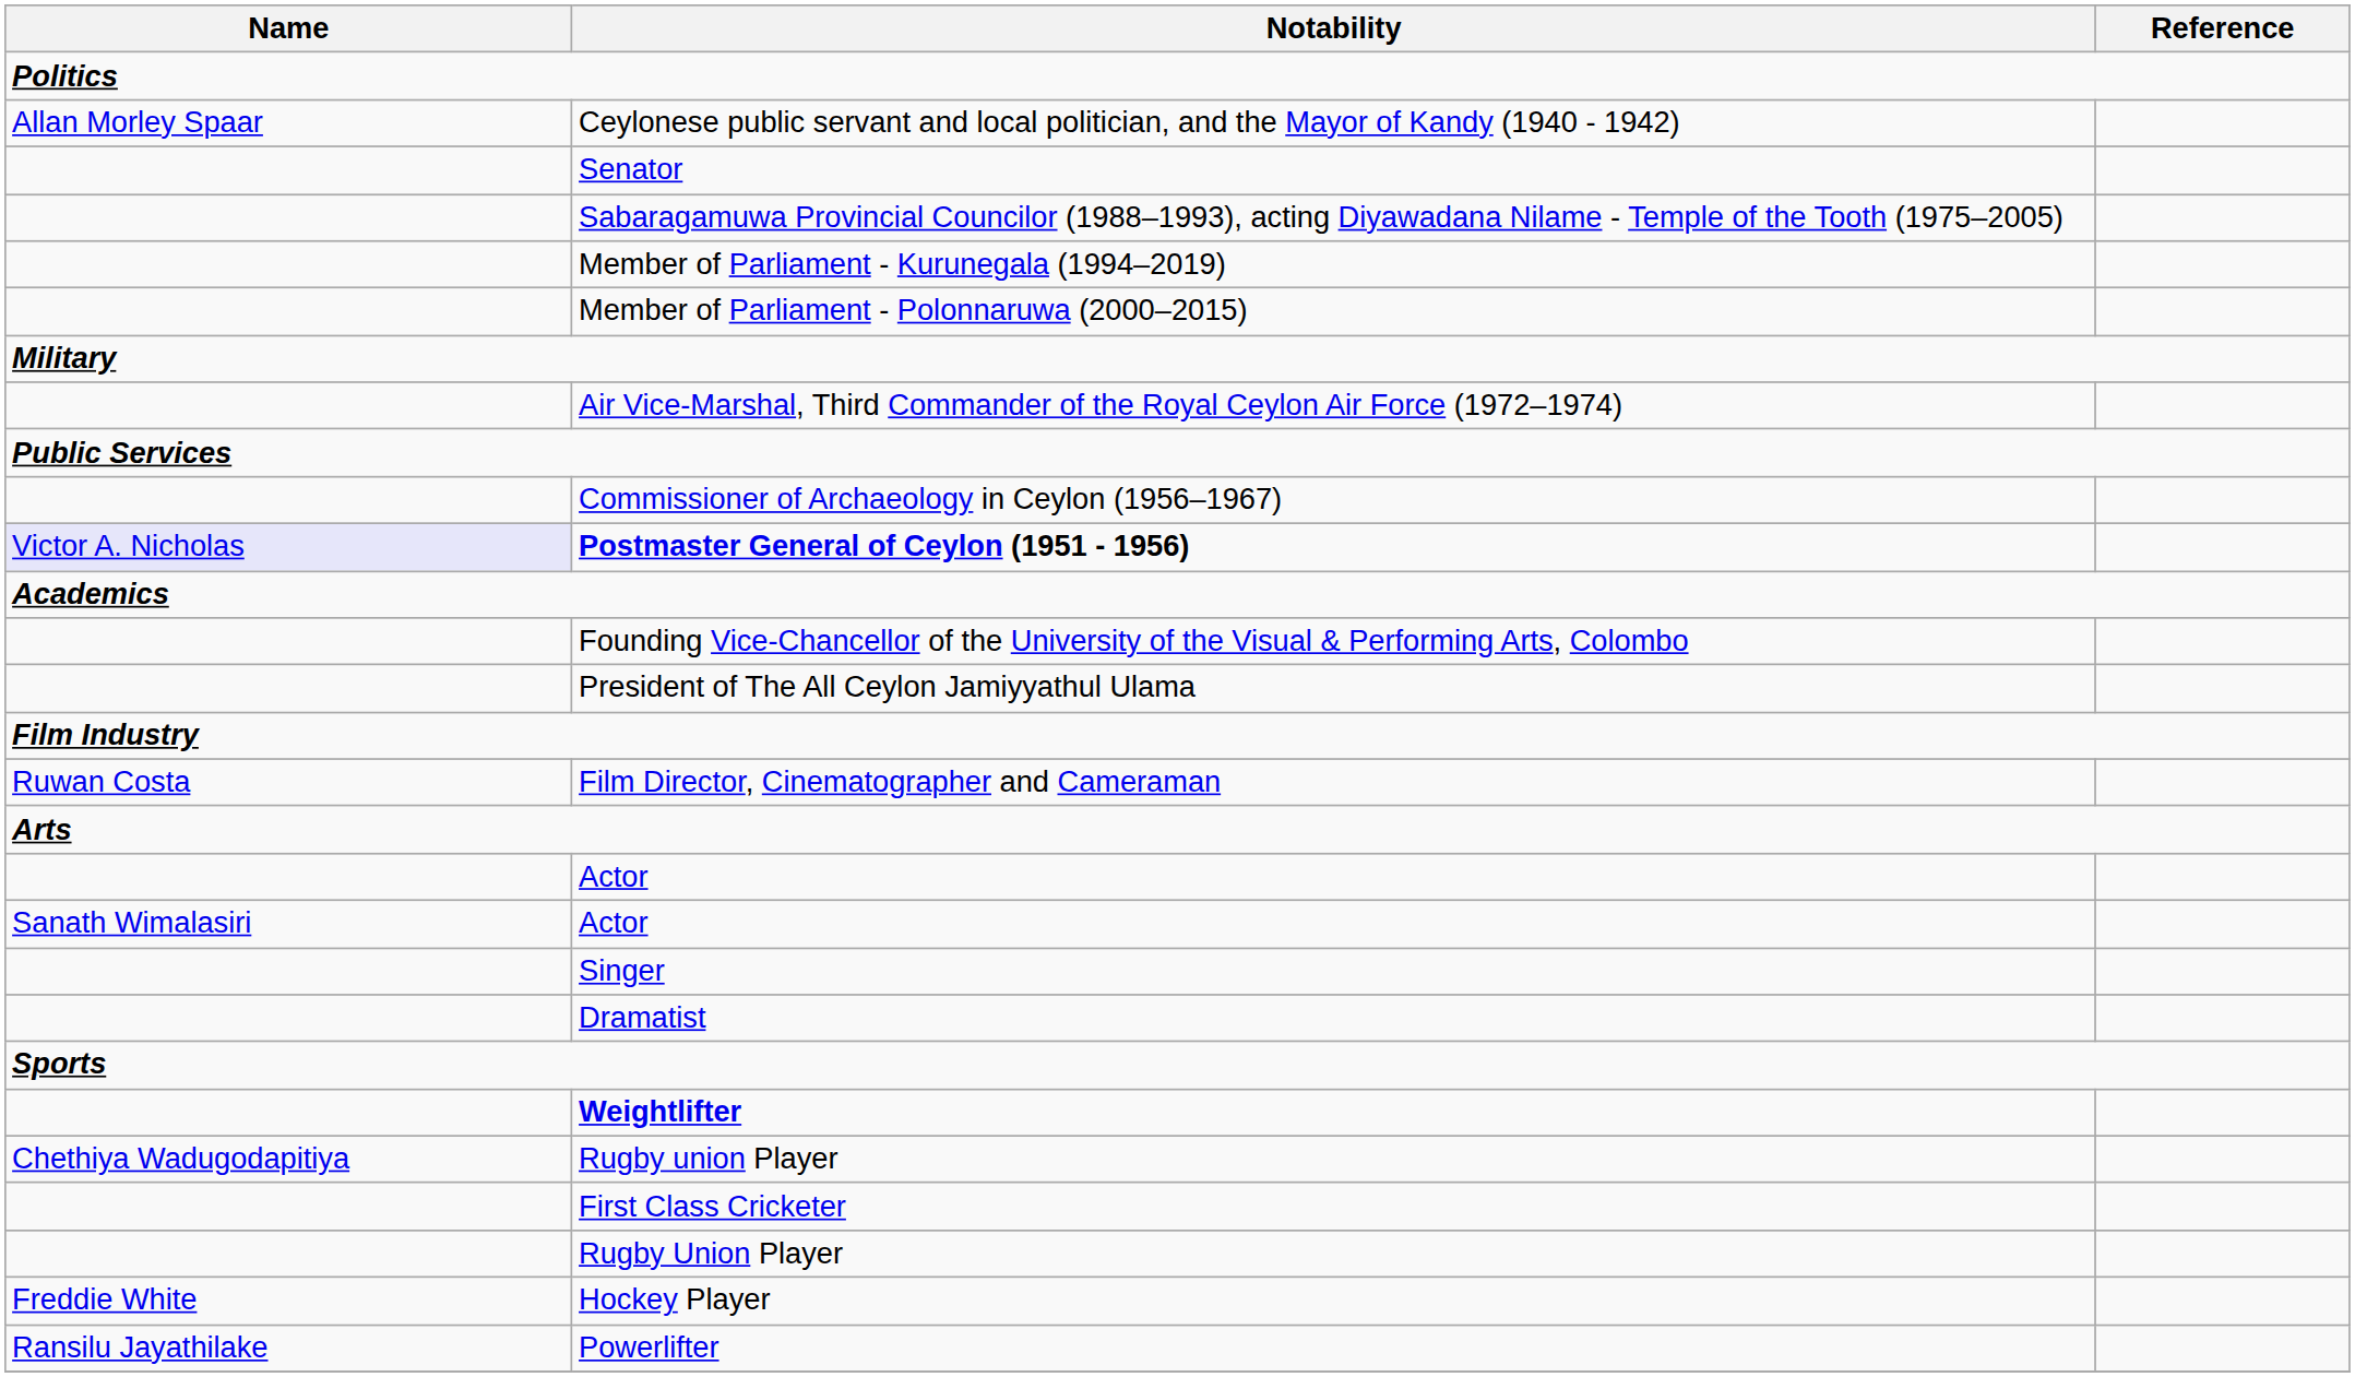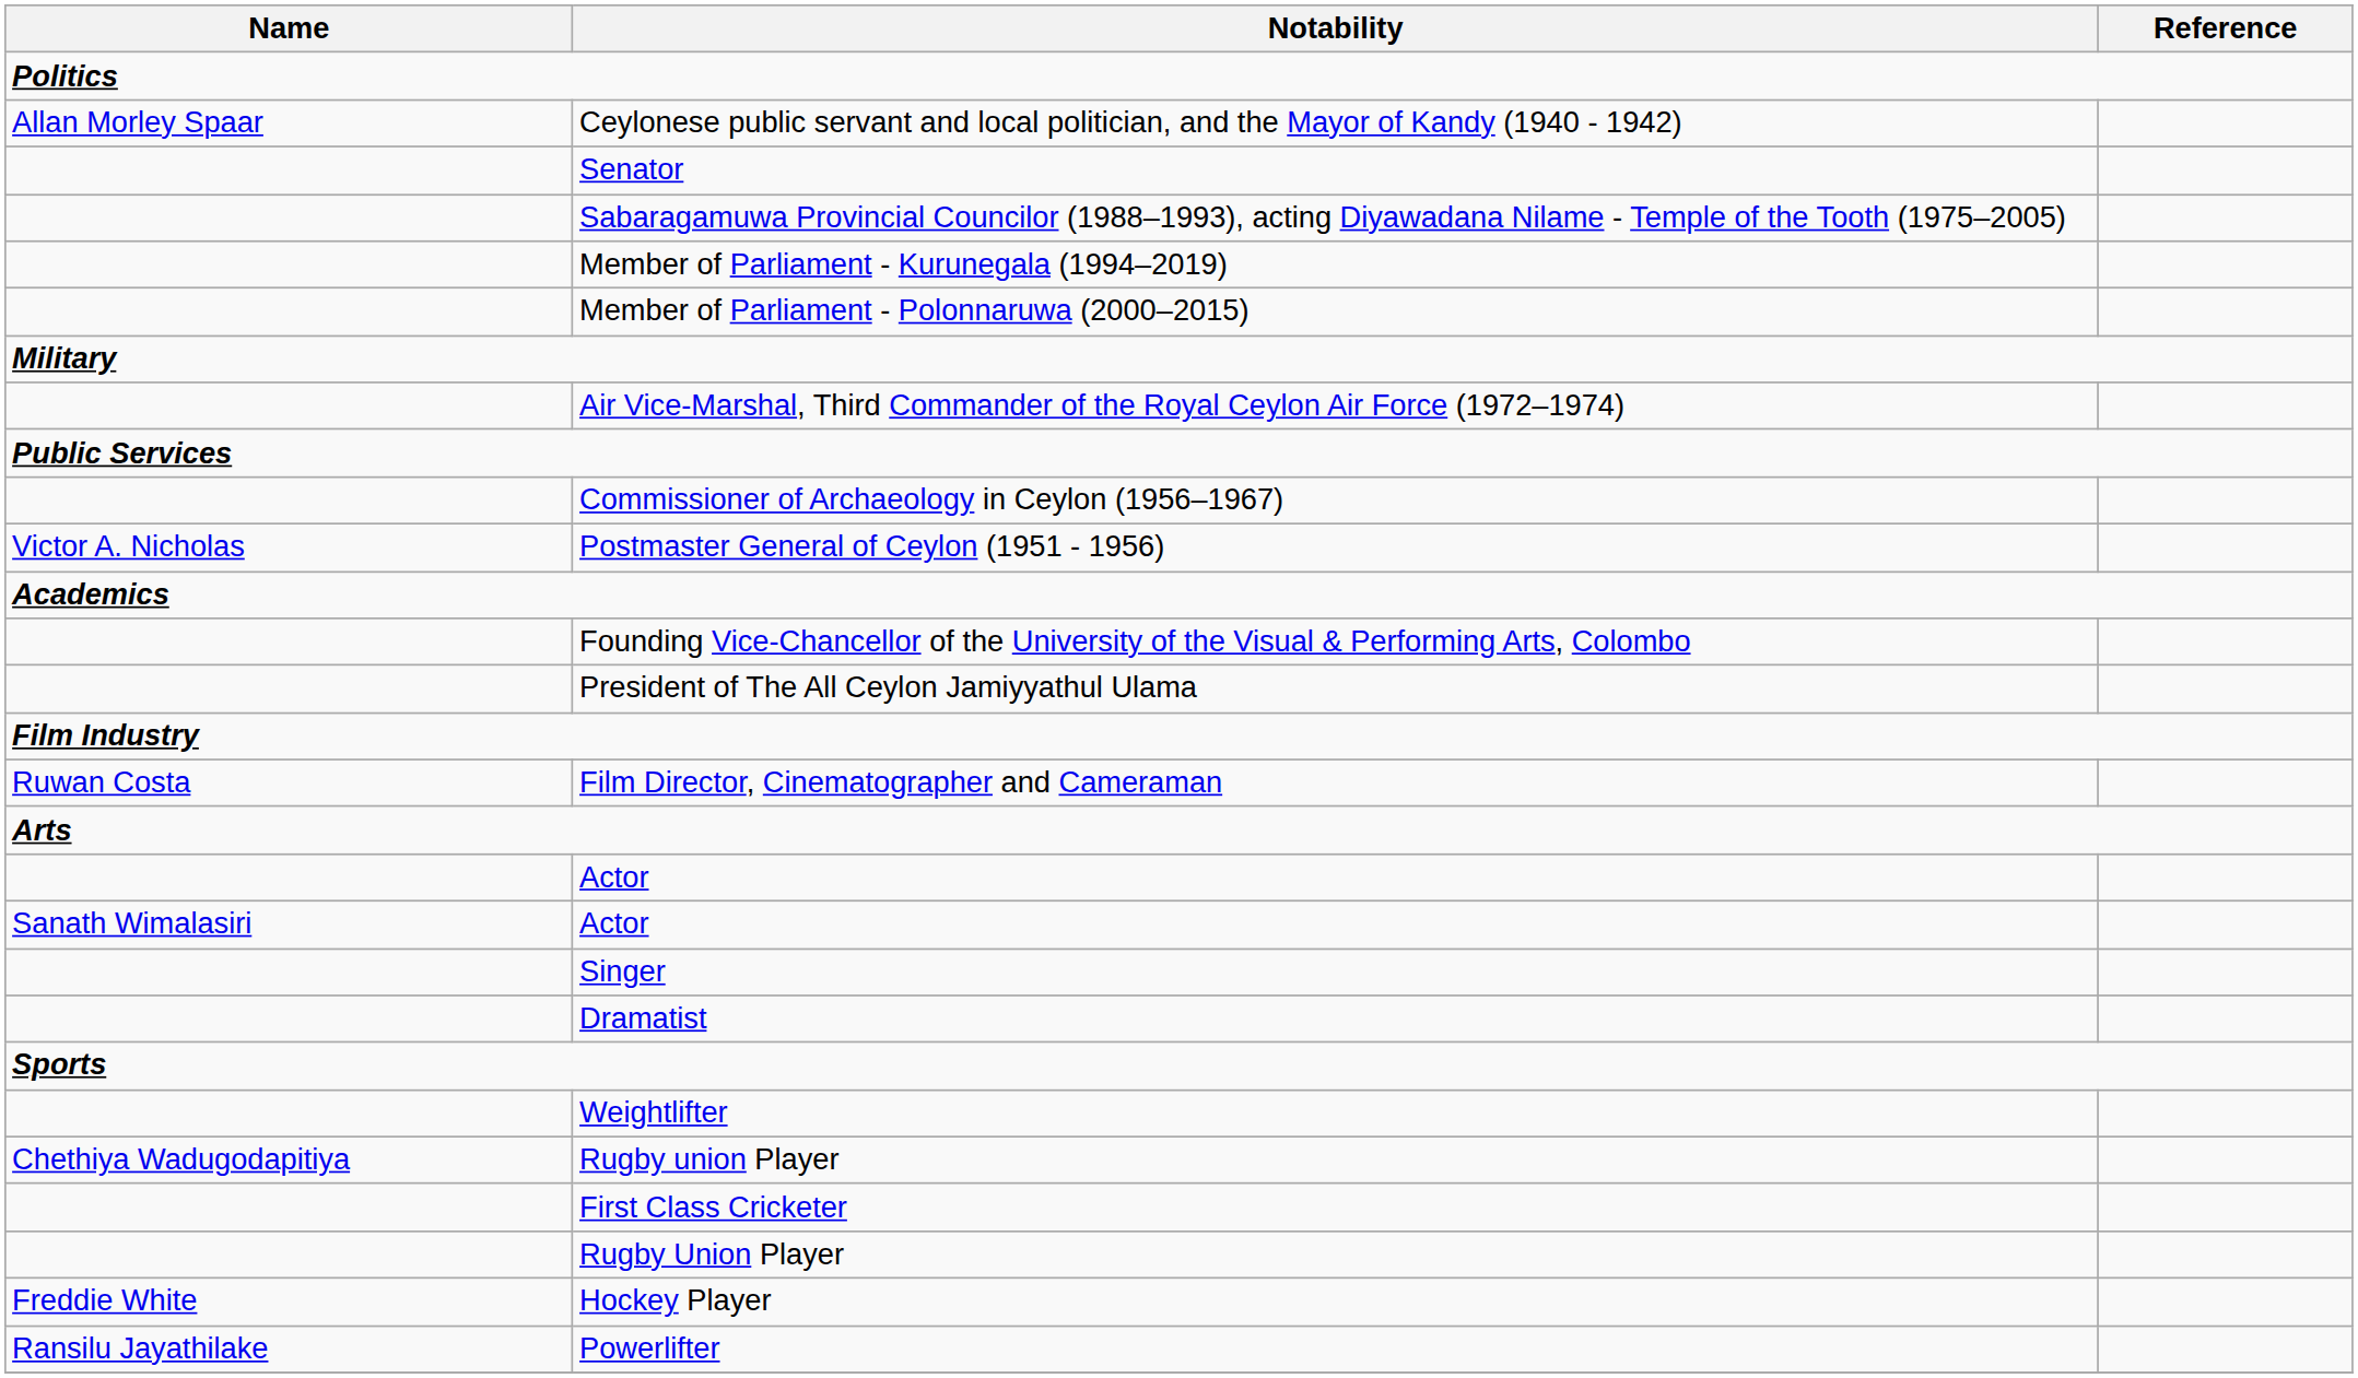Postmaster General of Ceylon (1951 - 1956) | Name: lavender background -> no background
Postmaster General of Ceylon (1951 - 1956) | Notability: bold -> normal
Weightlifter | Notability: bold -> normal
